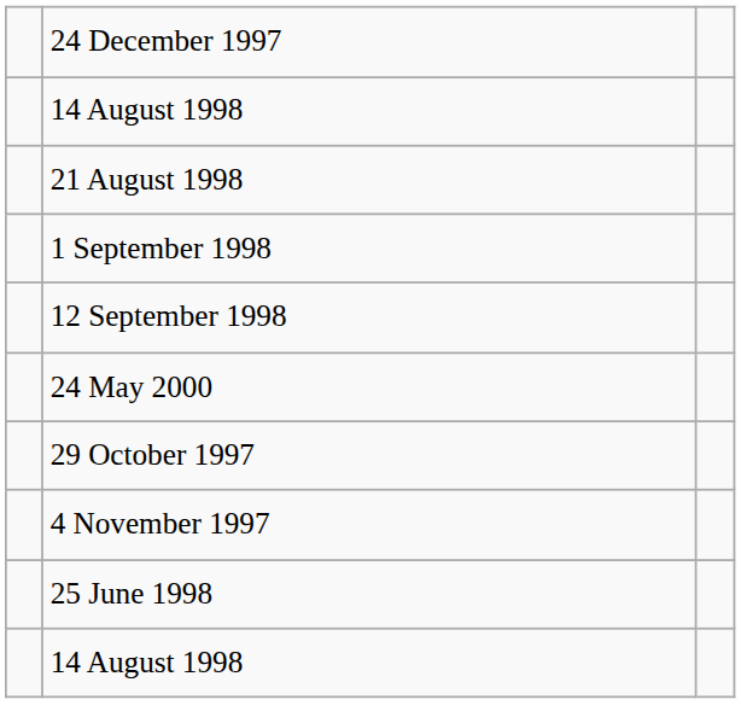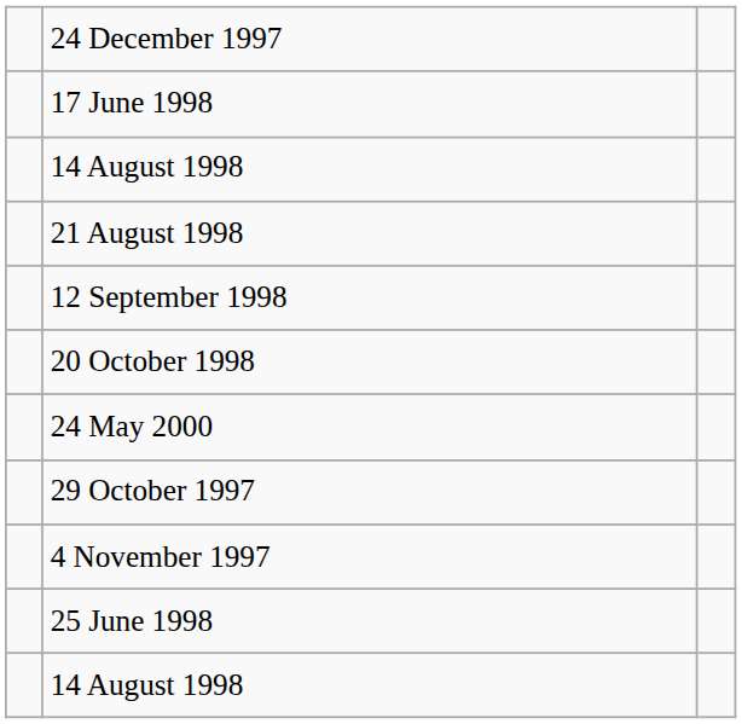+ row: 17 June 1998
- row: 1 September 1998
+ row: 20 October 1998
